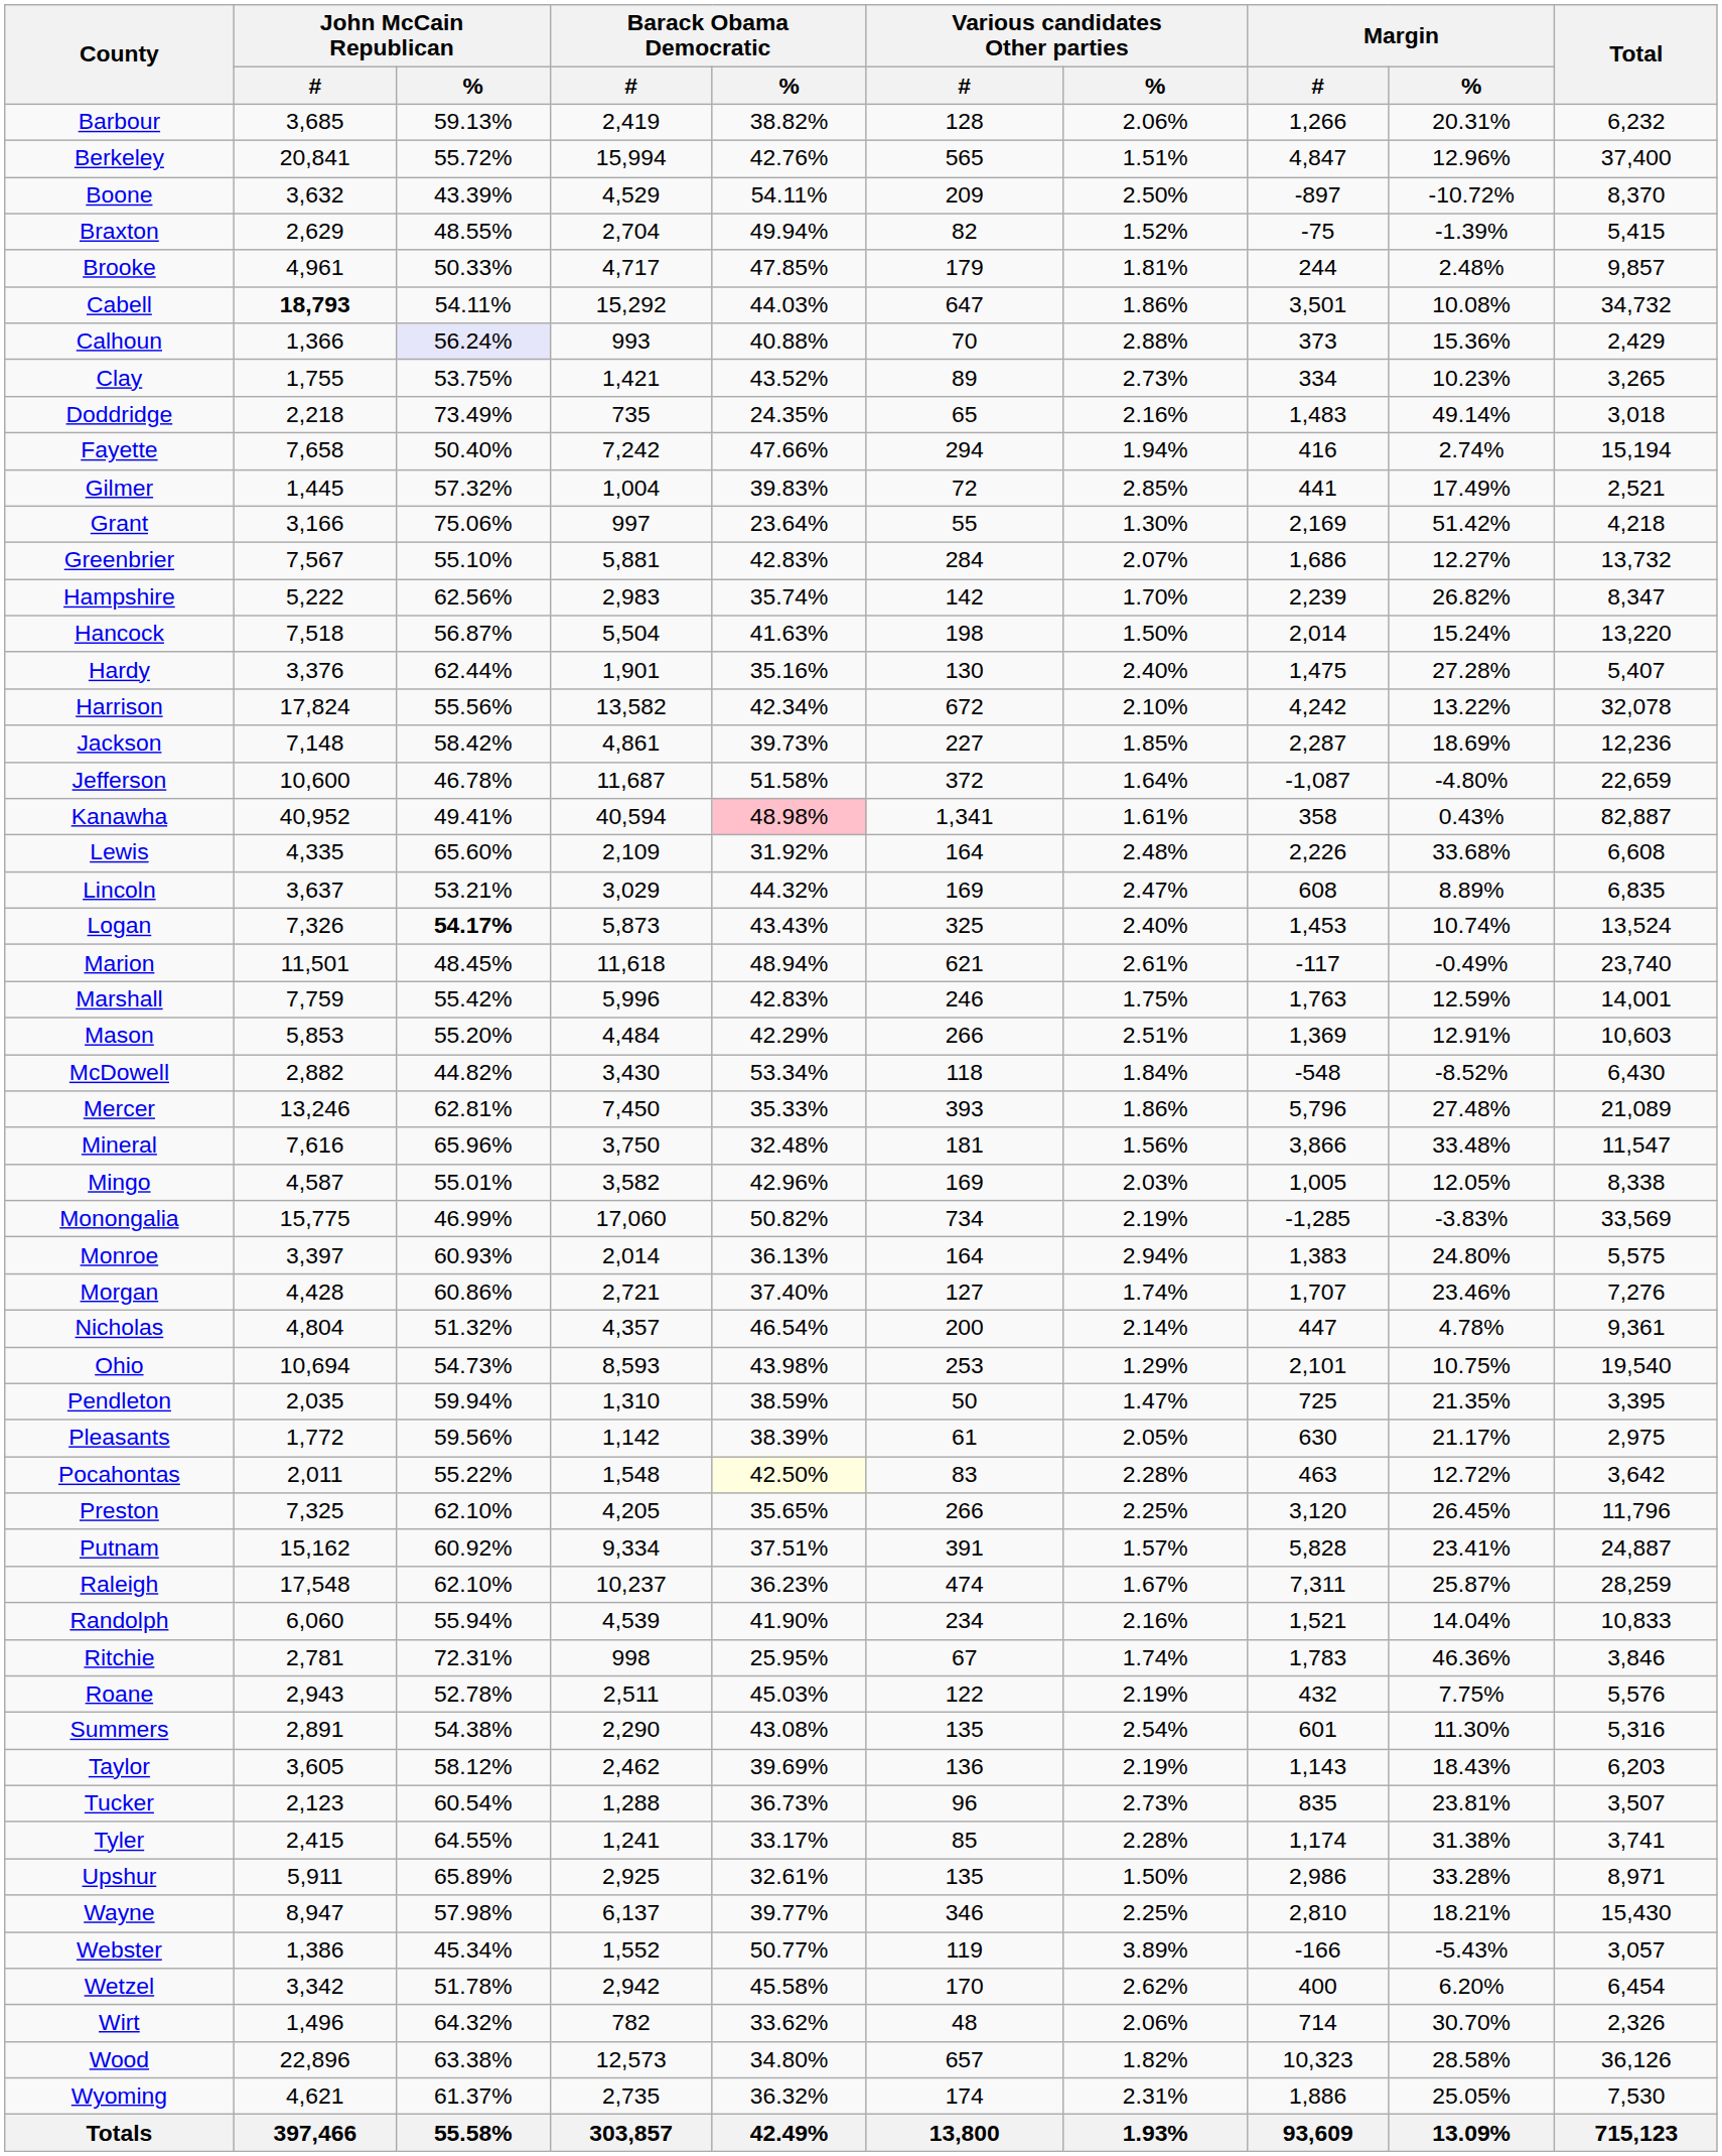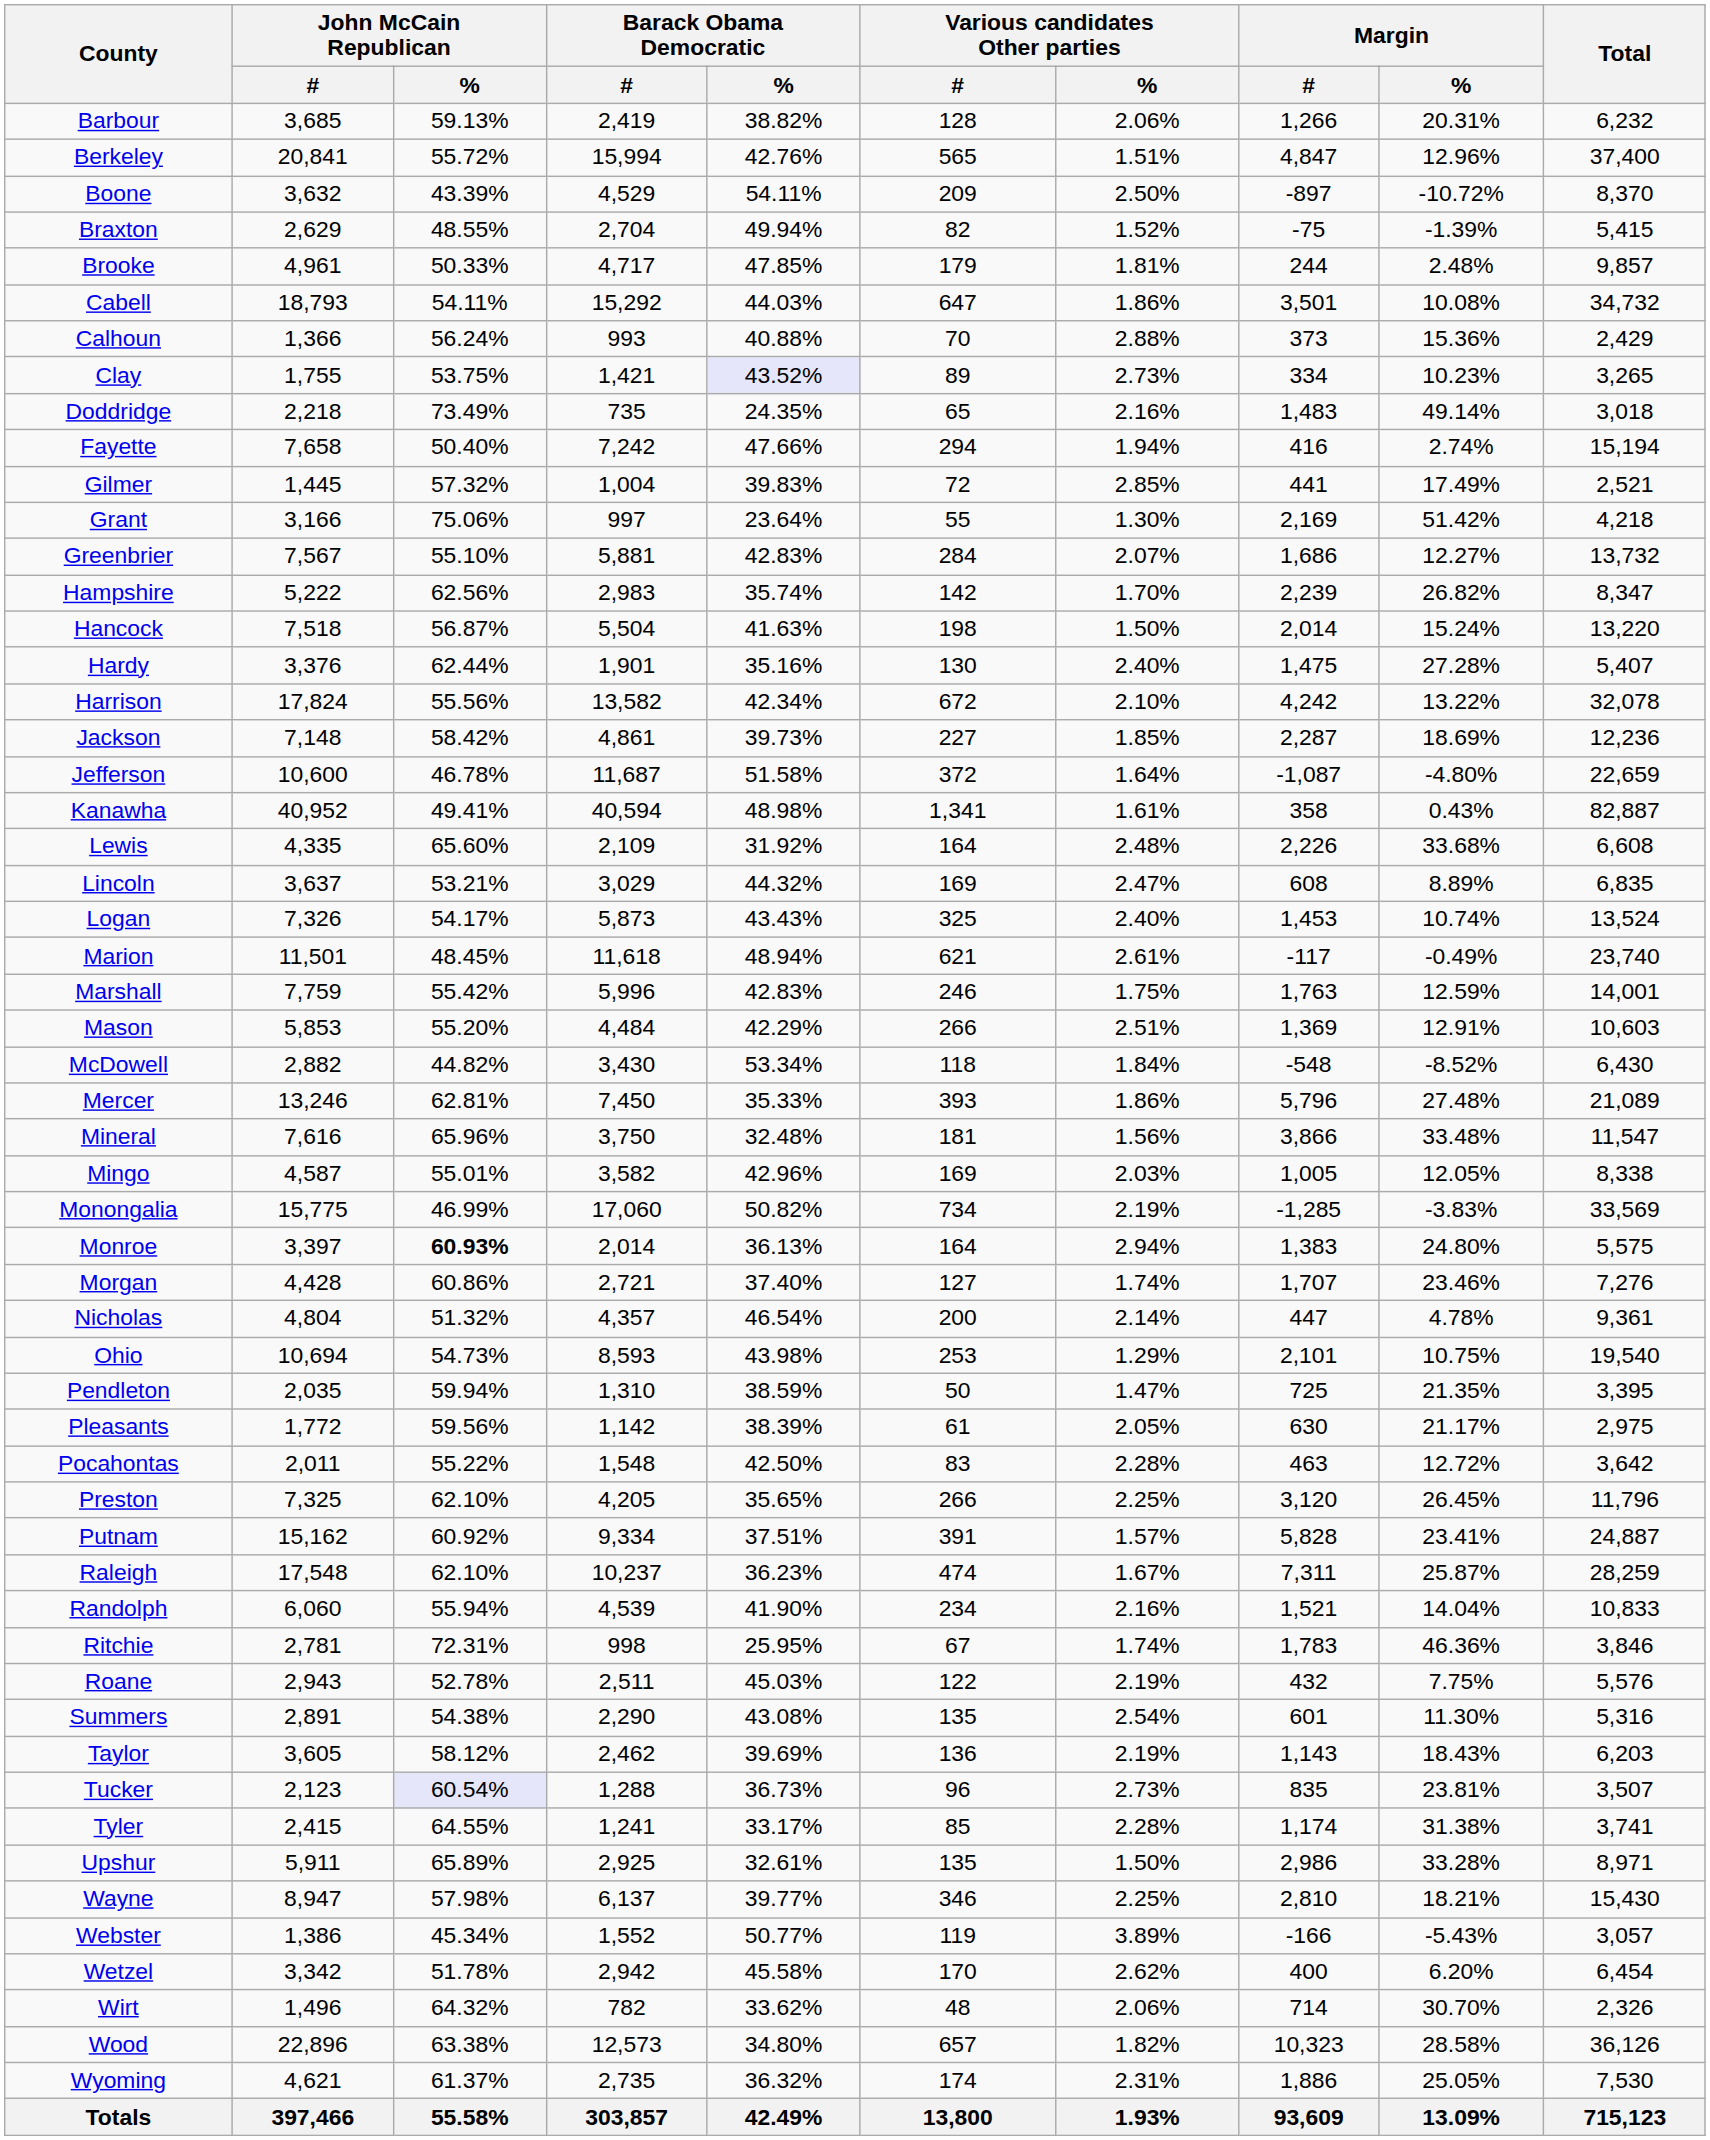Cabell | John McCain Republican / #: bold -> normal
Calhoun | John McCain Republican / %: lavender background -> no background
Clay | Barack Obama Democratic / %: no background -> lavender background
Kanawha | Barack Obama Democratic / %: pink background -> no background
Logan | John McCain Republican / %: bold -> normal
Monroe | John McCain Republican / %: normal -> bold
Pocahontas | Barack Obama Democratic / %: lightyellow background -> no background
Tucker | John McCain Republican / %: no background -> lavender background
